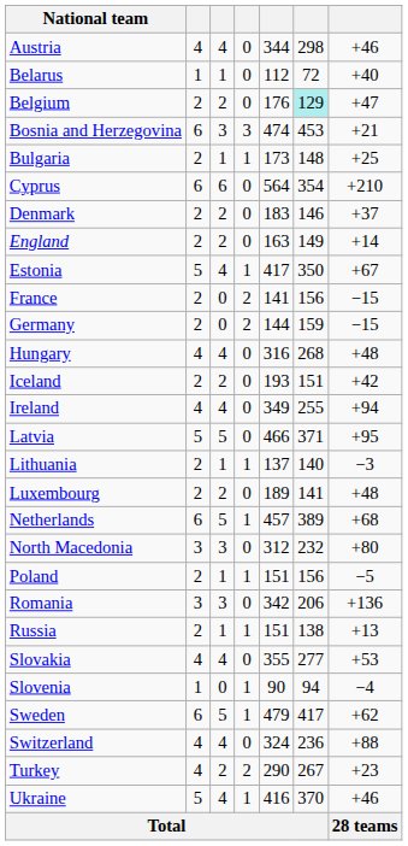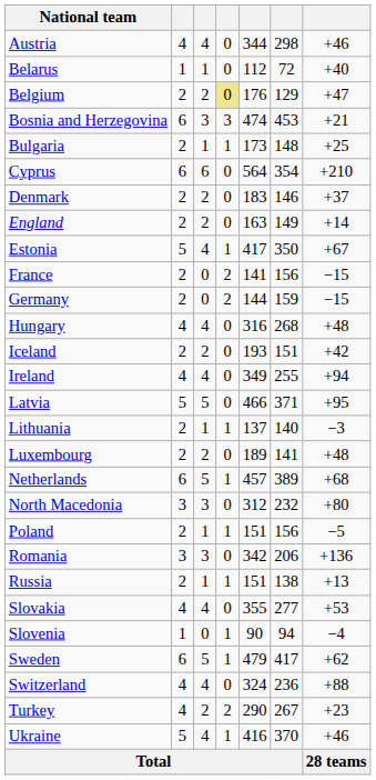Belgium | column 4: no background -> khaki background
Belgium | column 6: paleturquoise background -> no background
